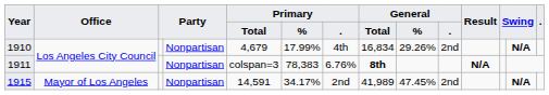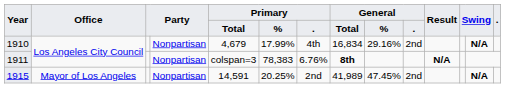1910 | General / %: 29.26% -> 29.16%
1915 | Primary / %: 34.17% -> 20.25%
